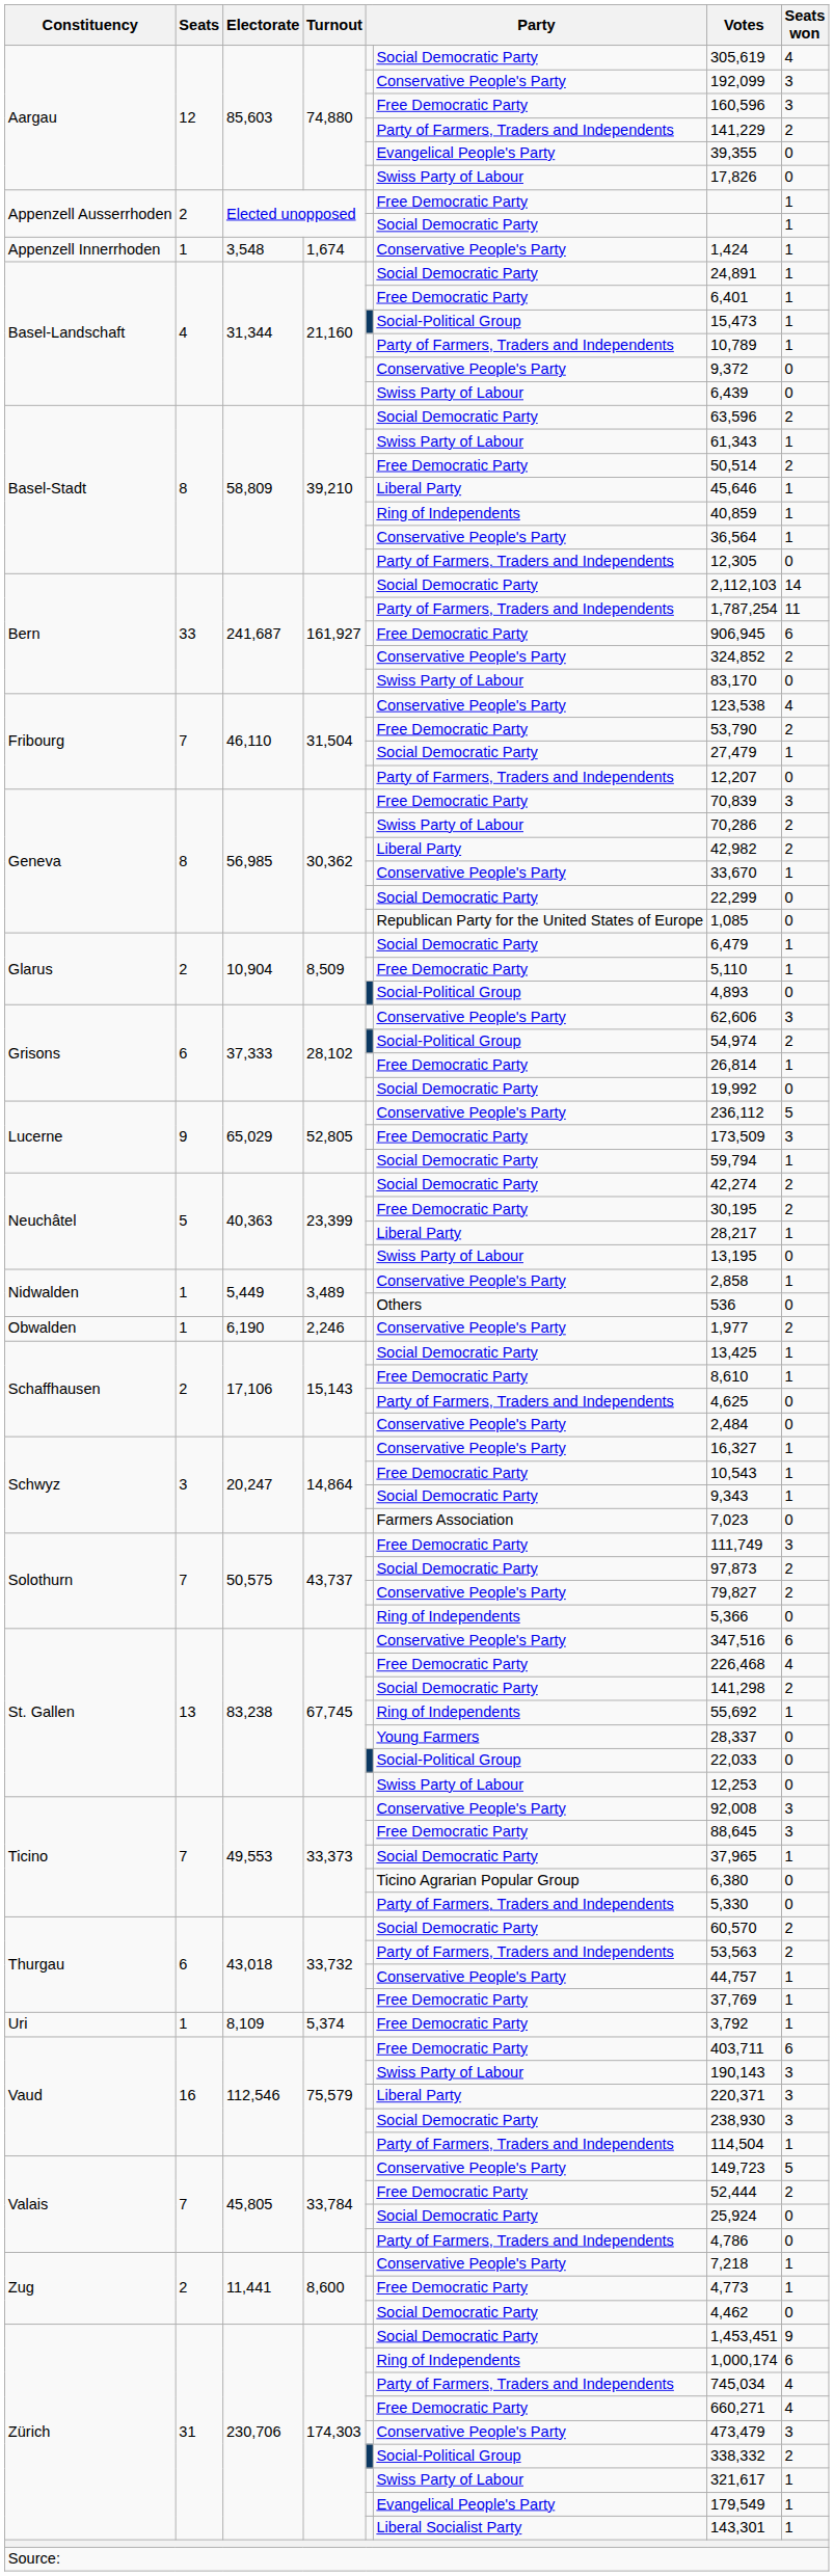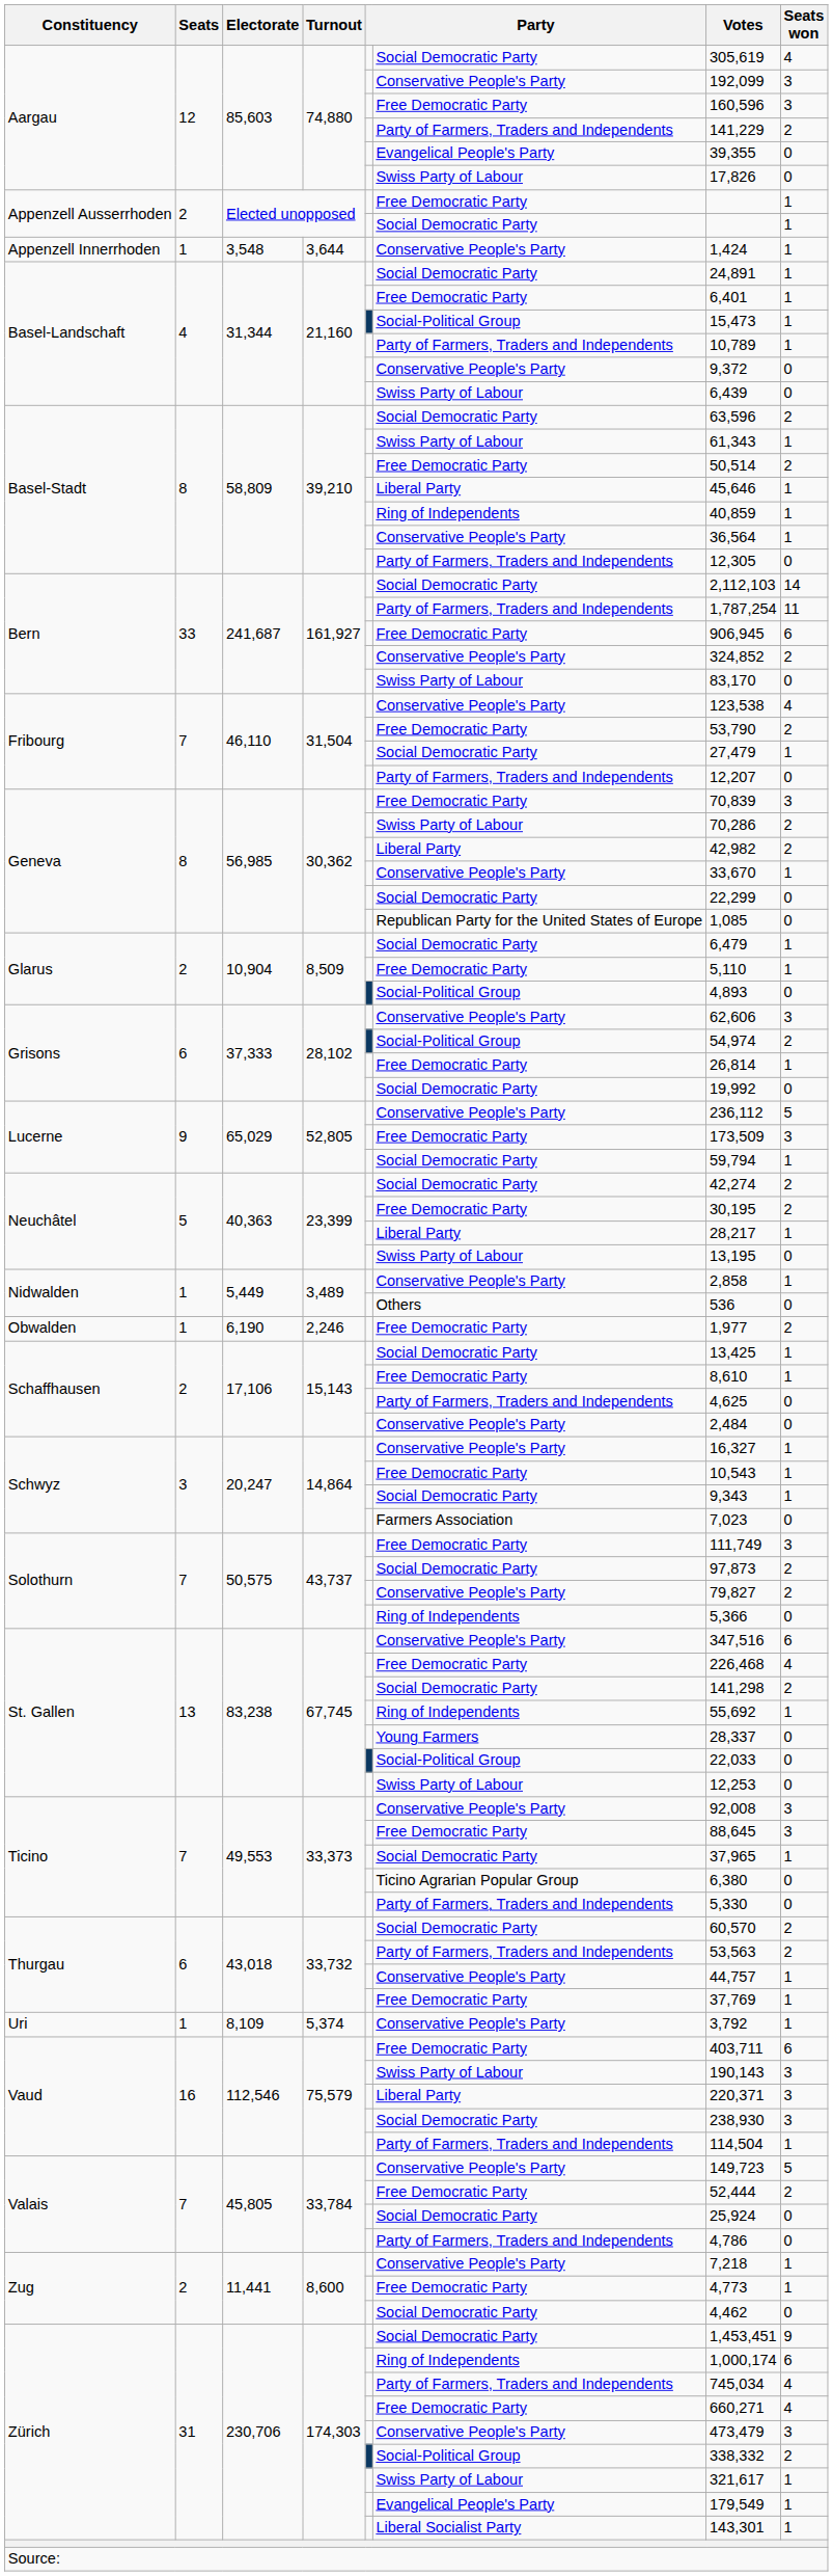Appenzell Innerrhoden | Turnout: 1,674 -> 3,644
Obwalden | column 6: Conservative People's Party -> Free Democratic Party
Uri | column 6: Free Democratic Party -> Conservative People's Party
